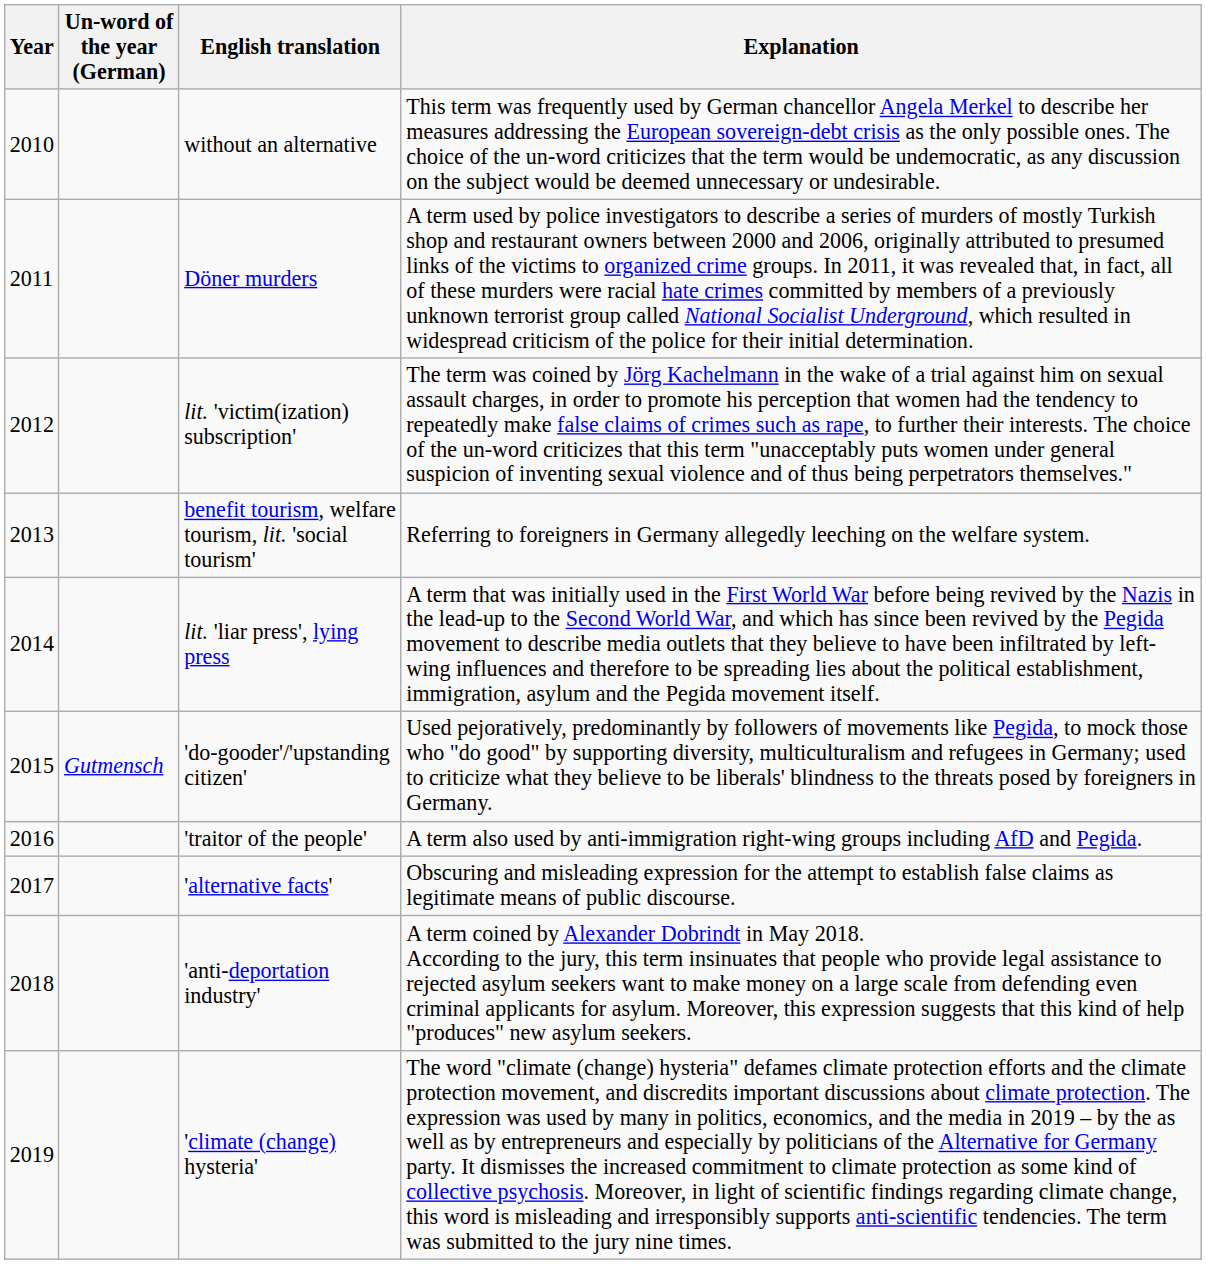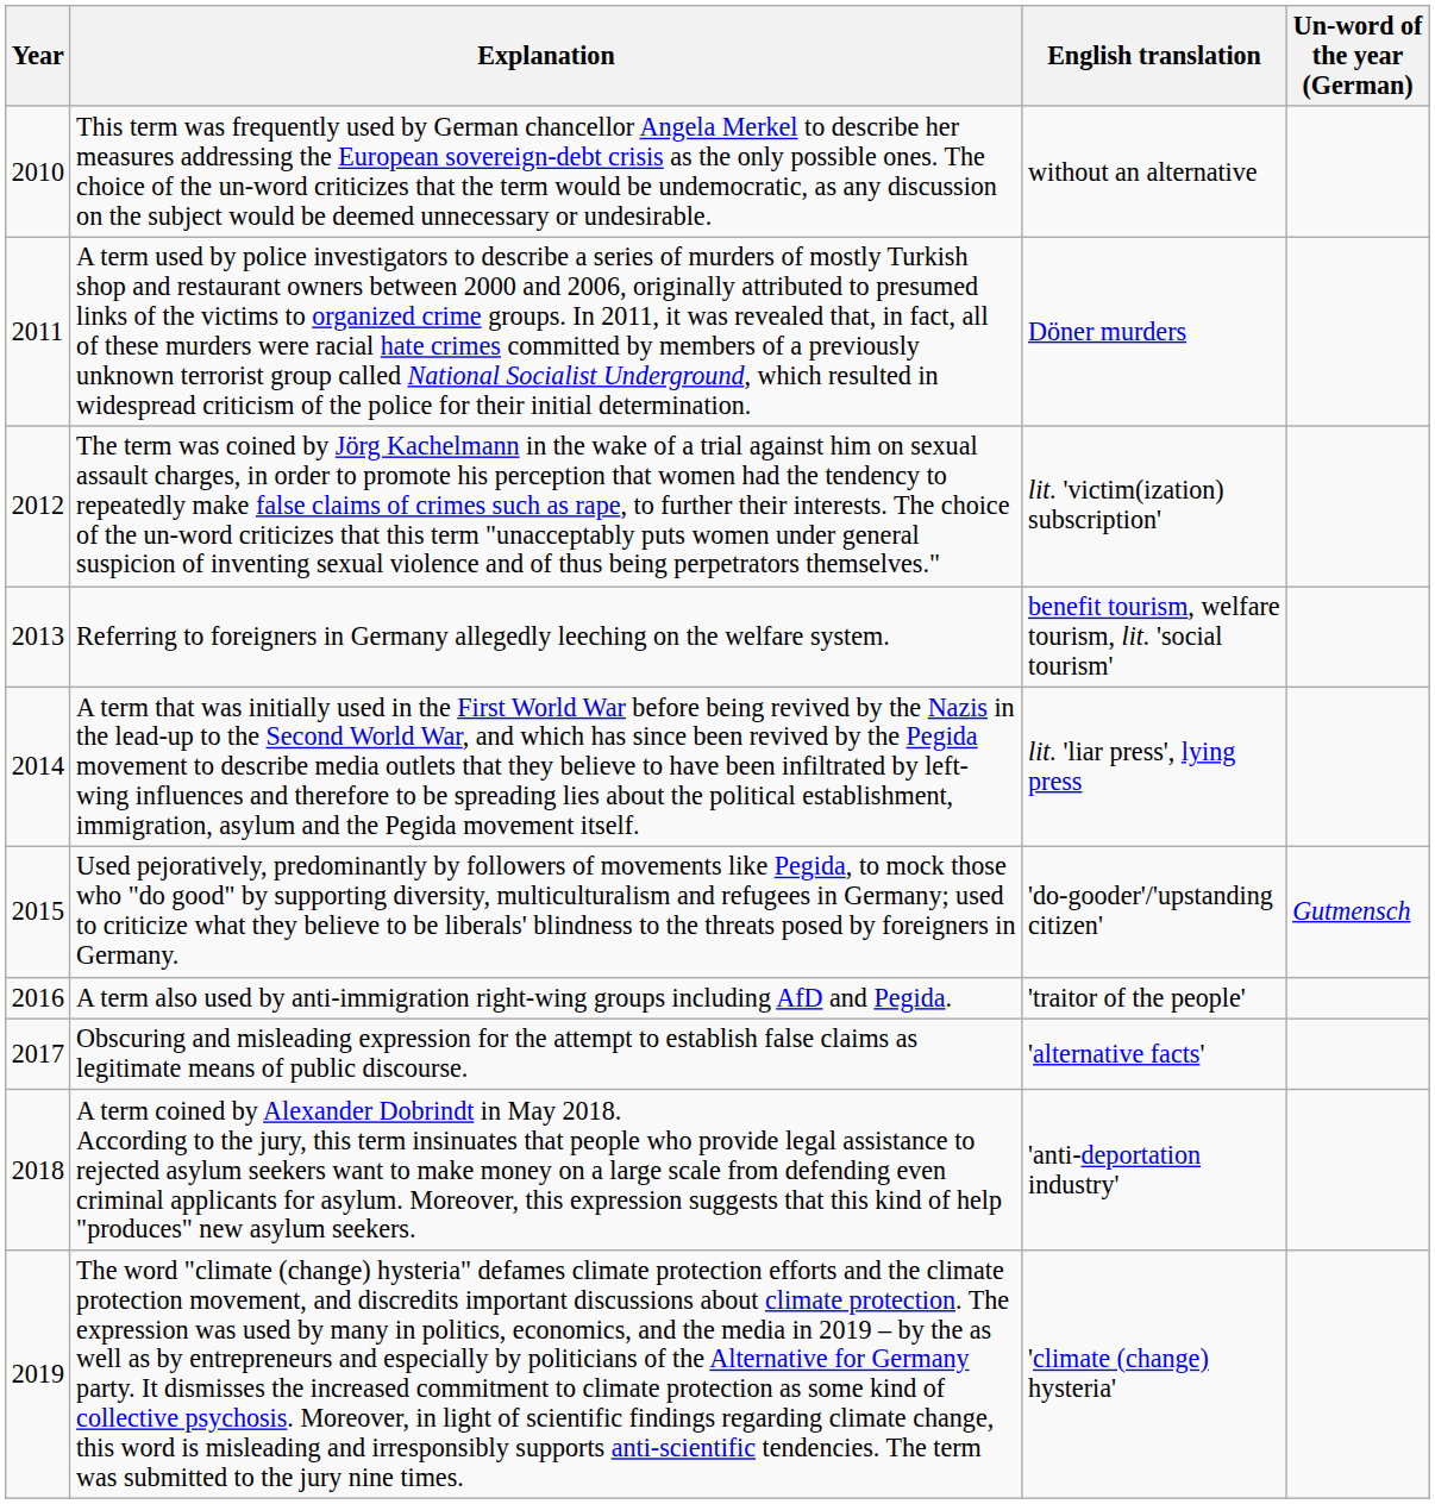columns swapped: Un-word of the year (German) <-> Explanation
